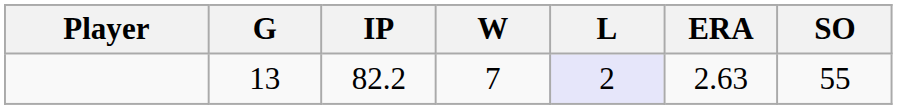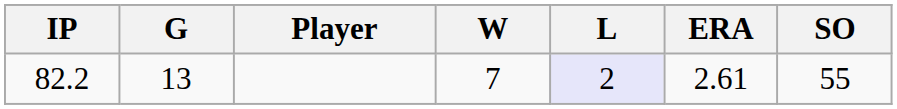columns swapped: Player <-> IP
row 2 | ERA: 2.63 -> 2.61
